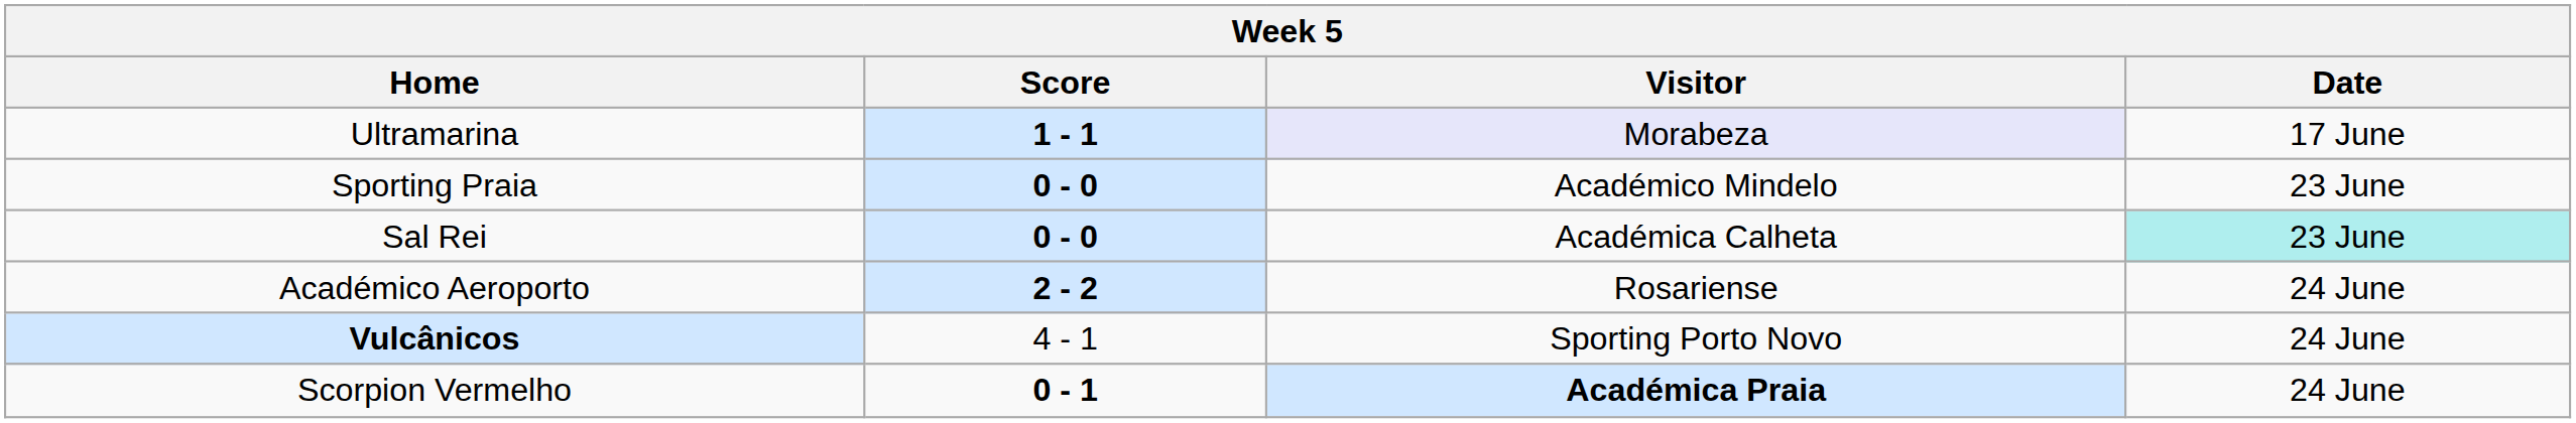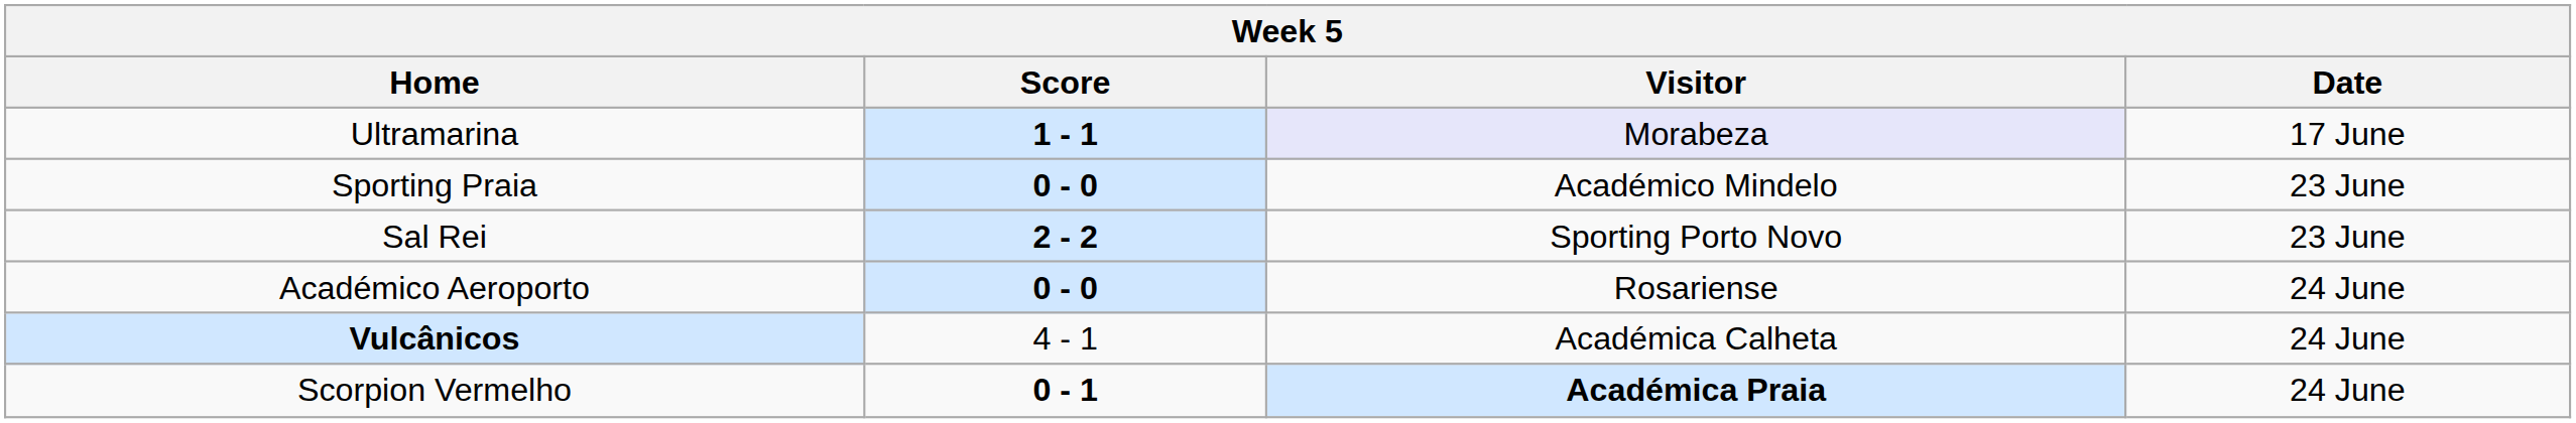Sal Rei | Score: 0 - 0 -> 2 - 2
Sal Rei | Visitor: Académica Calheta -> Sporting Porto Novo
Sal Rei | Date: paleturquoise background -> no background
Académico Aeroporto | Score: 2 - 2 -> 0 - 0
Vulcânicos | Visitor: Sporting Porto Novo -> Académica Calheta
